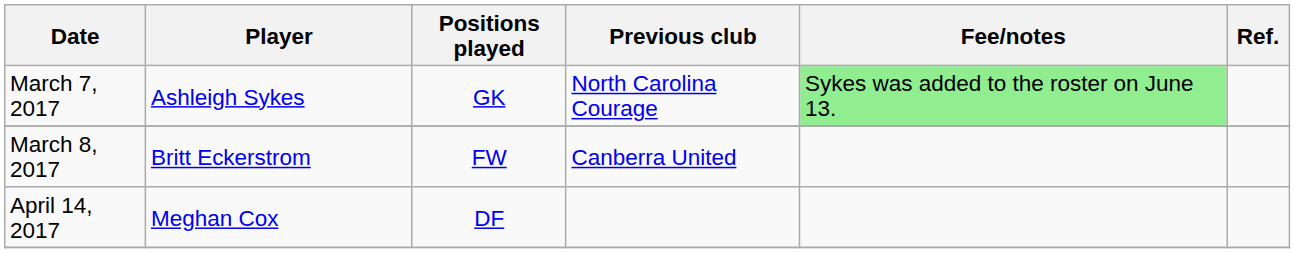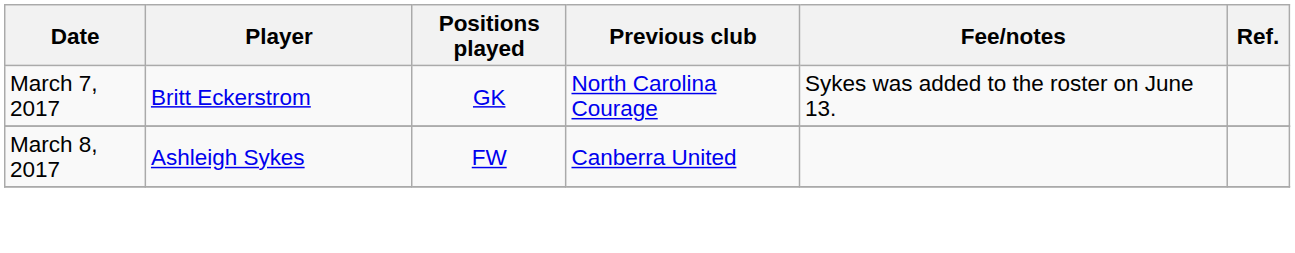March 7, 2017 | Player: Ashleigh Sykes -> Britt Eckerstrom
March 7, 2017 | Fee/notes: lightgreen background -> no background
March 8, 2017 | Player: Britt Eckerstrom -> Ashleigh Sykes
- row: April 14, 2017 | Meghan Cox | DF
